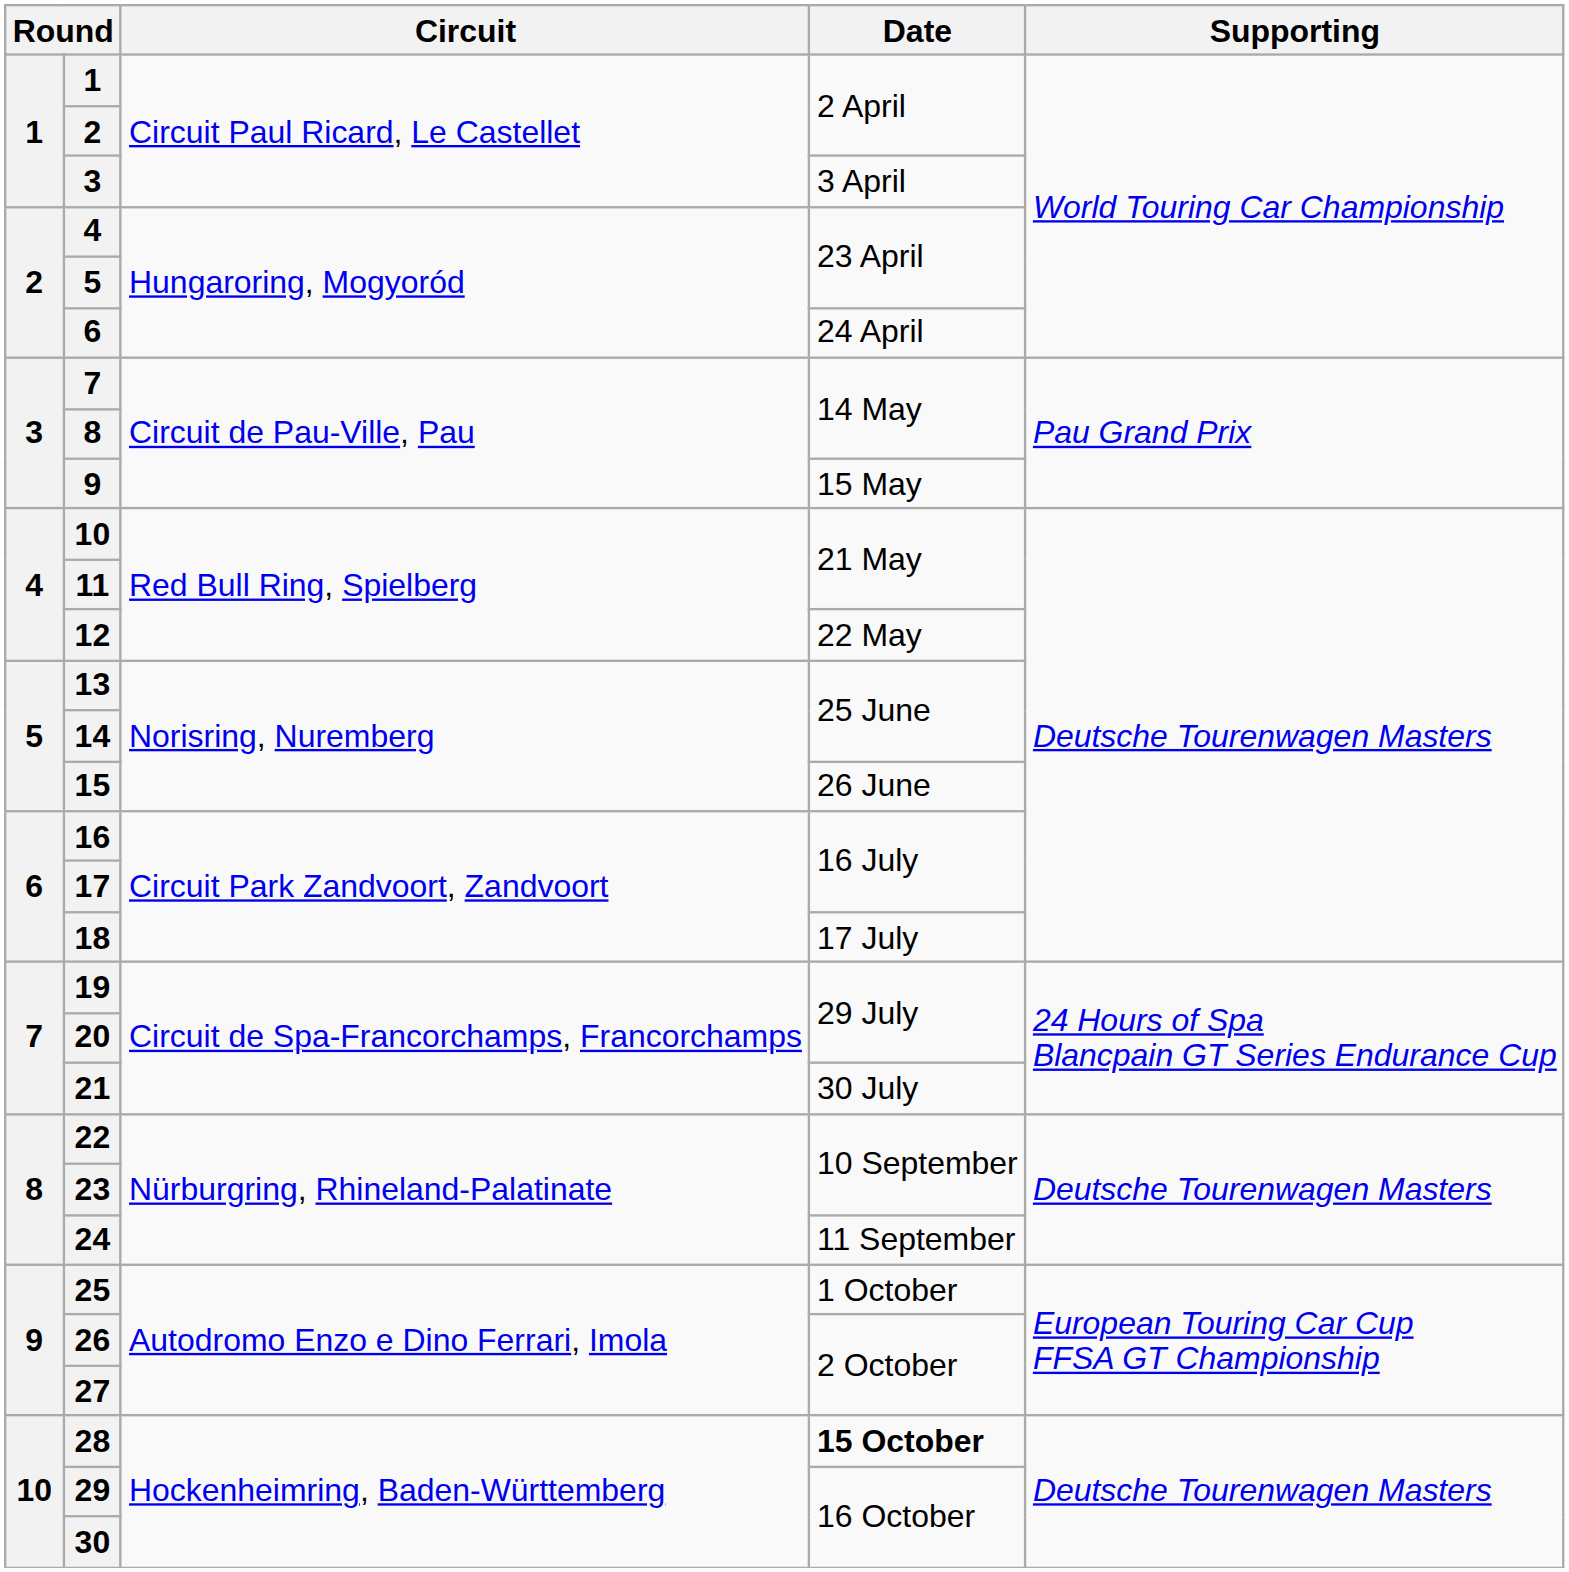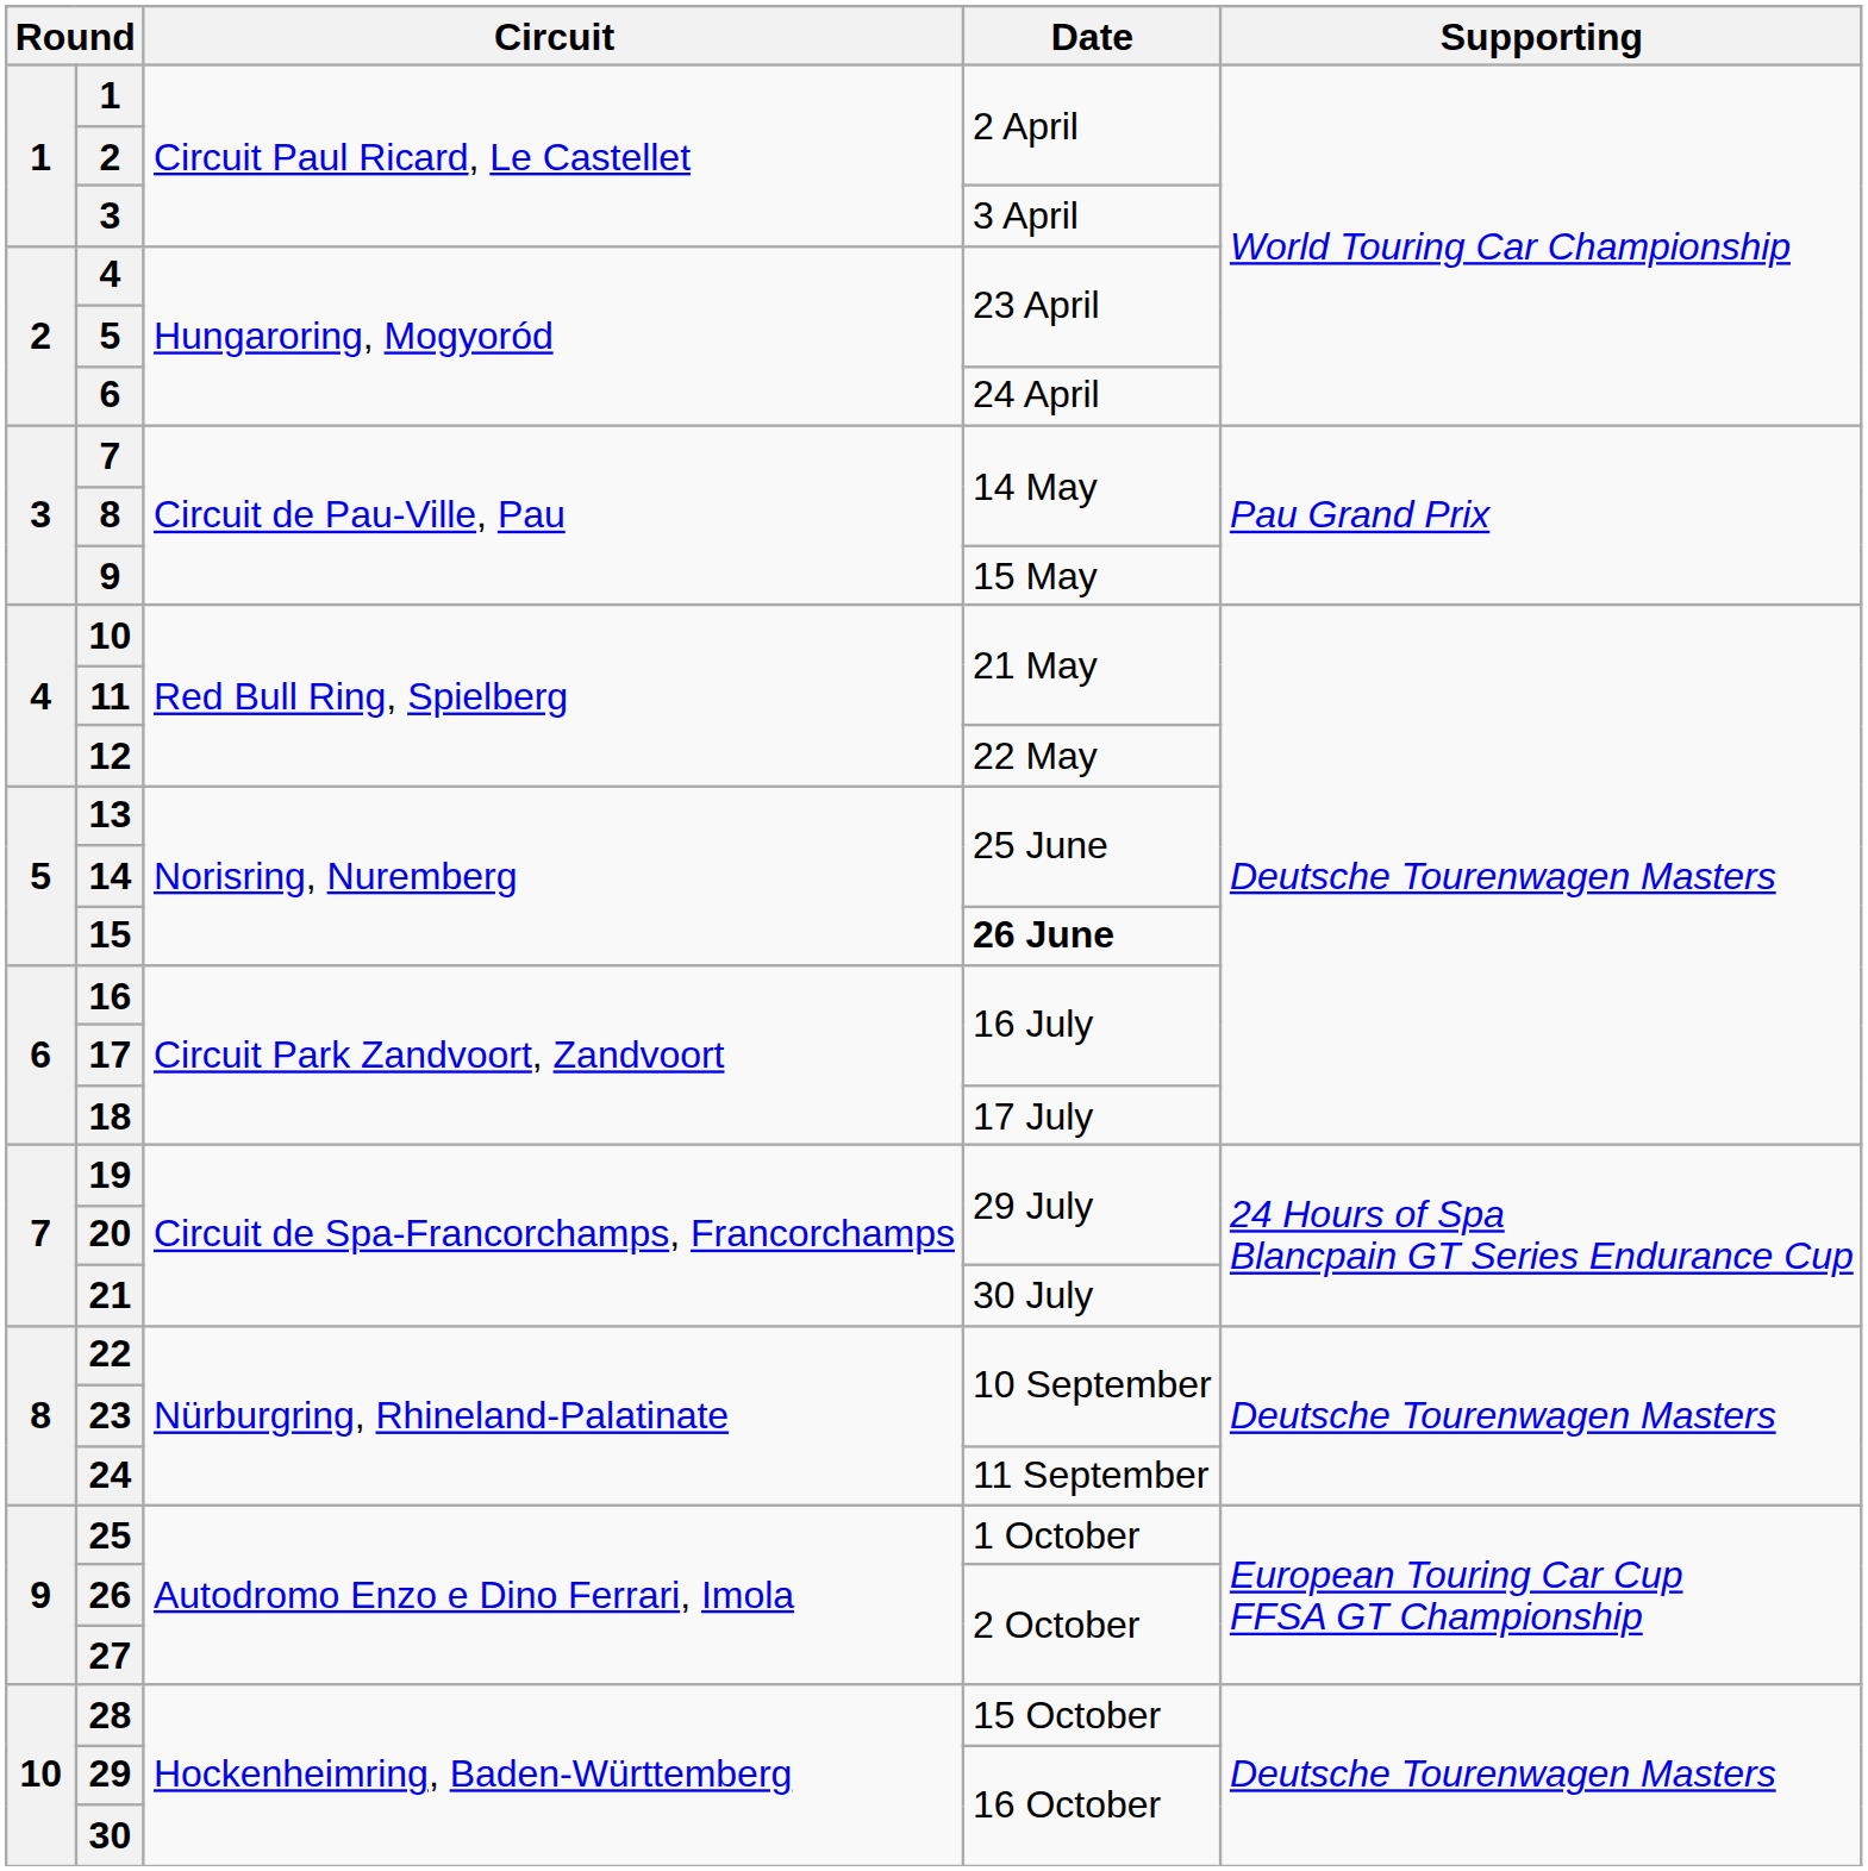26 June | Date: normal -> bold
15 October | Date: bold -> normal
